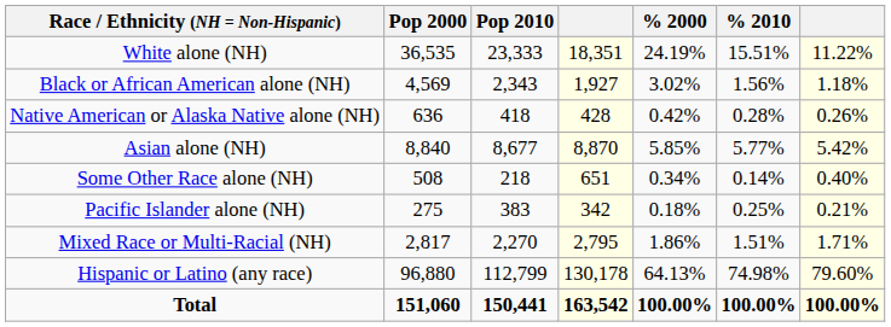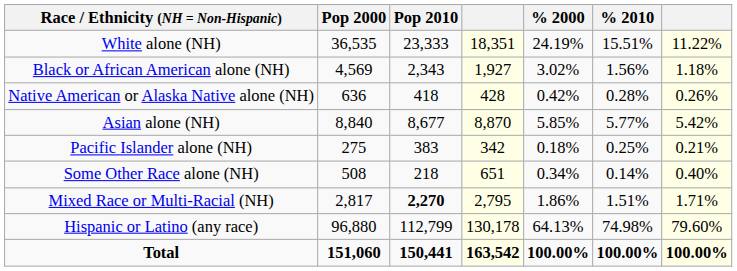rows swapped: Pacific Islander alone (NH) <-> Some Other Race alone (NH)
Mixed Race or Multi-Racial (NH) | Pop 2010: normal -> bold
